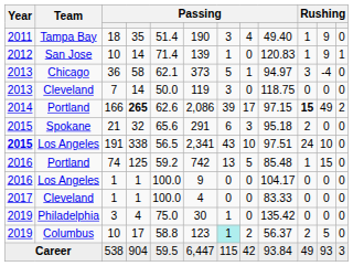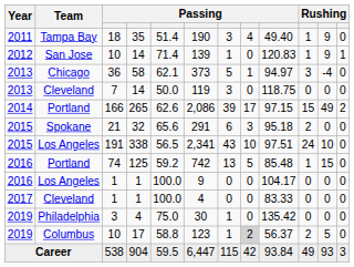166 | column 4: bold -> normal
166 | column 10: bold -> normal
191 | Year: bold -> normal
Columbus / 10 | column 7: paleturquoise background -> no background
Columbus / 10 | column 8: no background -> lightgrey background
